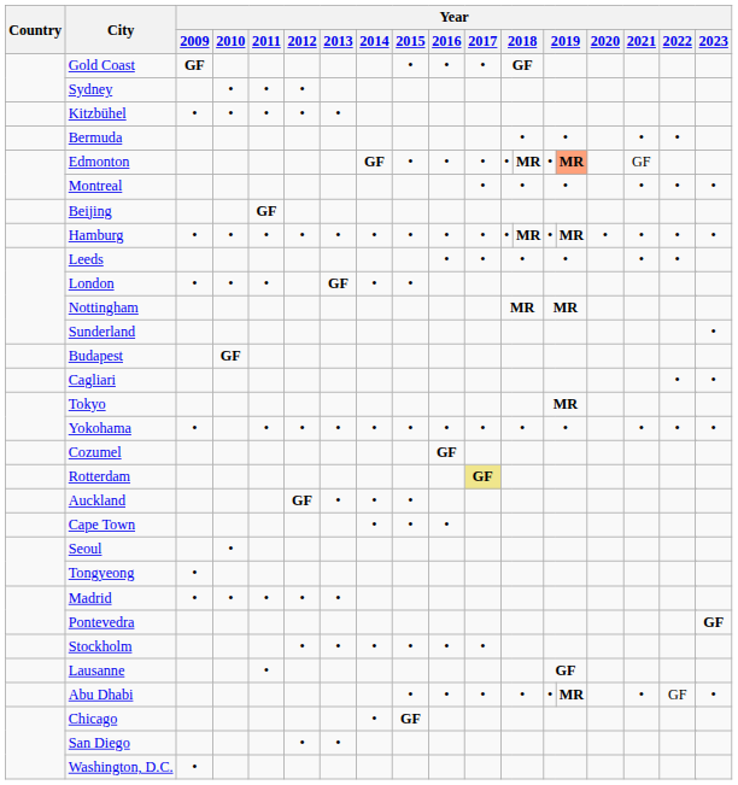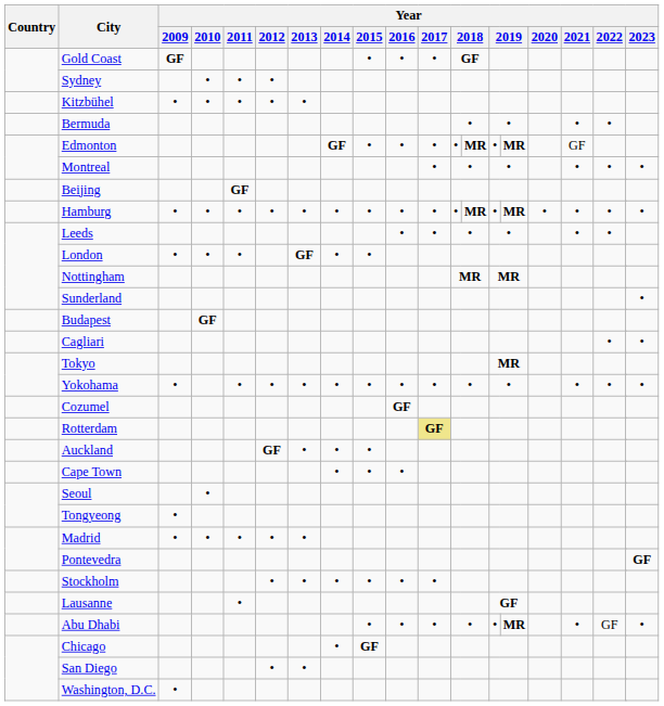Edmonton | column 15: lightsalmon background -> no background
